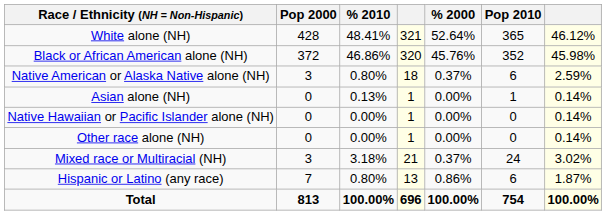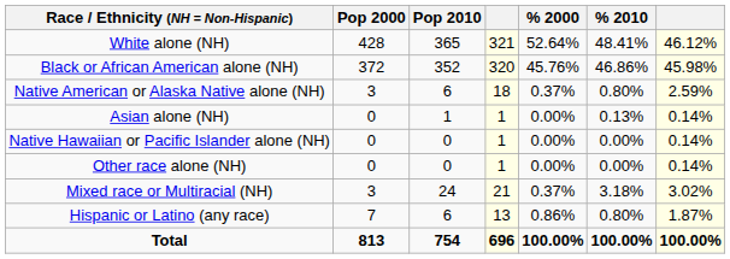columns swapped: Pop 2010 <-> % 2010
